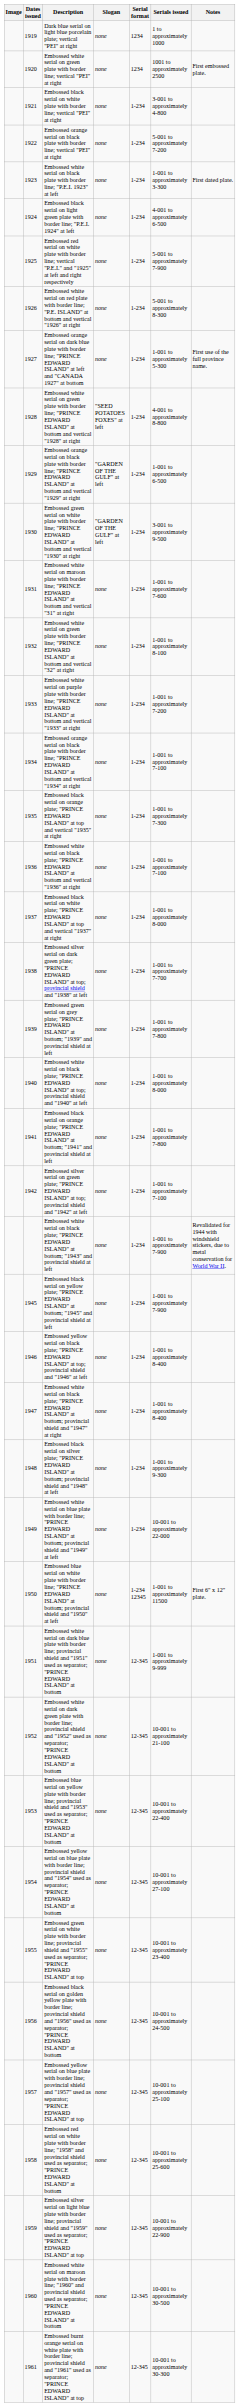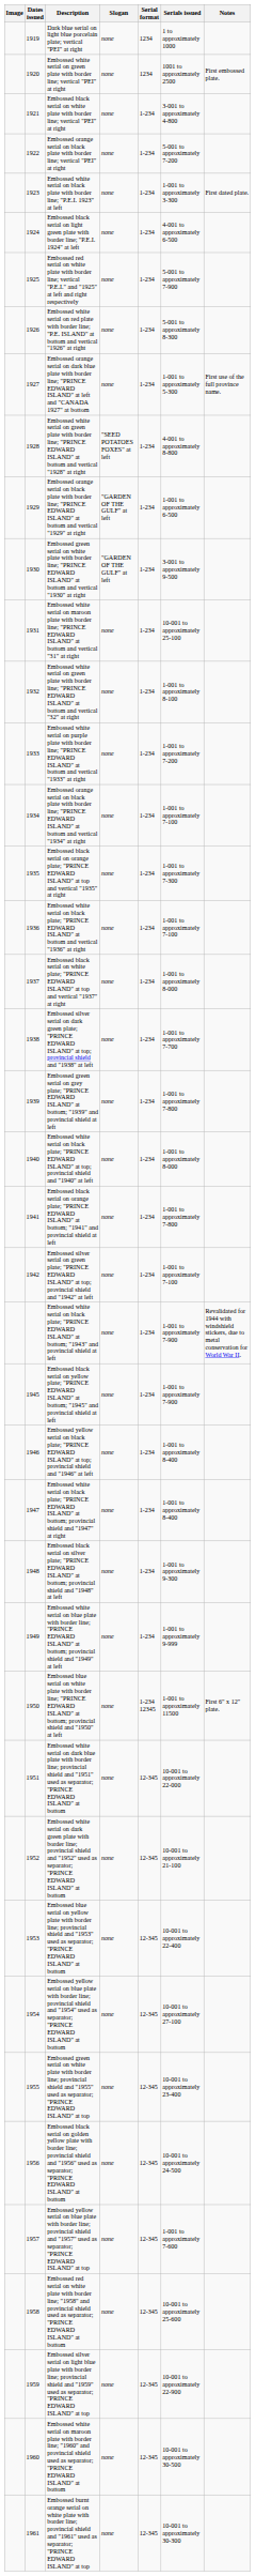row 14 | Serials issued: 1-001 to approximately 7-600 -> 10-001 to approximately 25-100
row 31 | Serials issued: 10-001 to approximately 22-000 -> 1-001 to approximately 9-999
row 33 | Serials issued: 1-001 to approximately 9-999 -> 10-001 to approximately 22-000
row 39 | Serials issued: 10-001 to approximately 25-100 -> 1-001 to approximately 7-600
